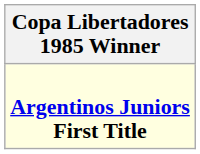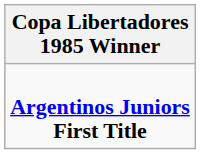row 2 | column 1: lightyellow background -> no background
